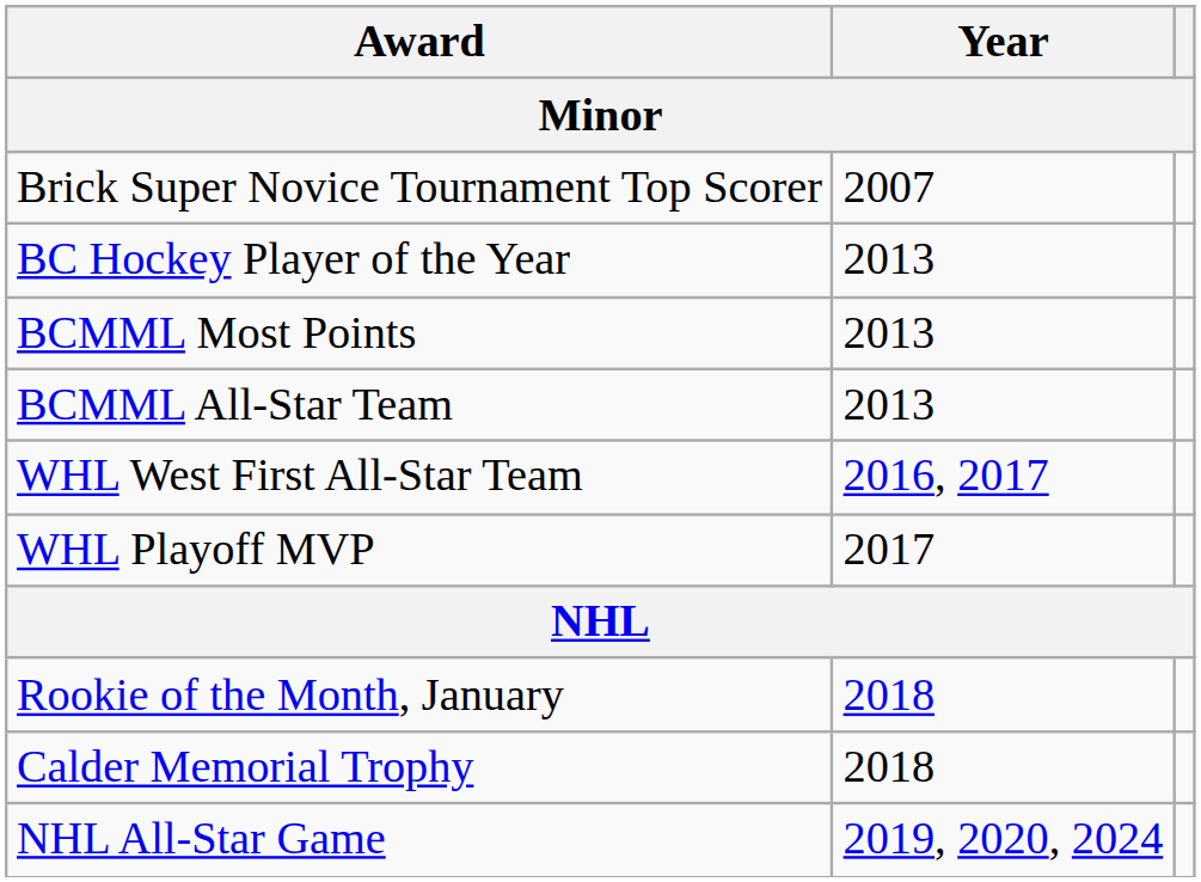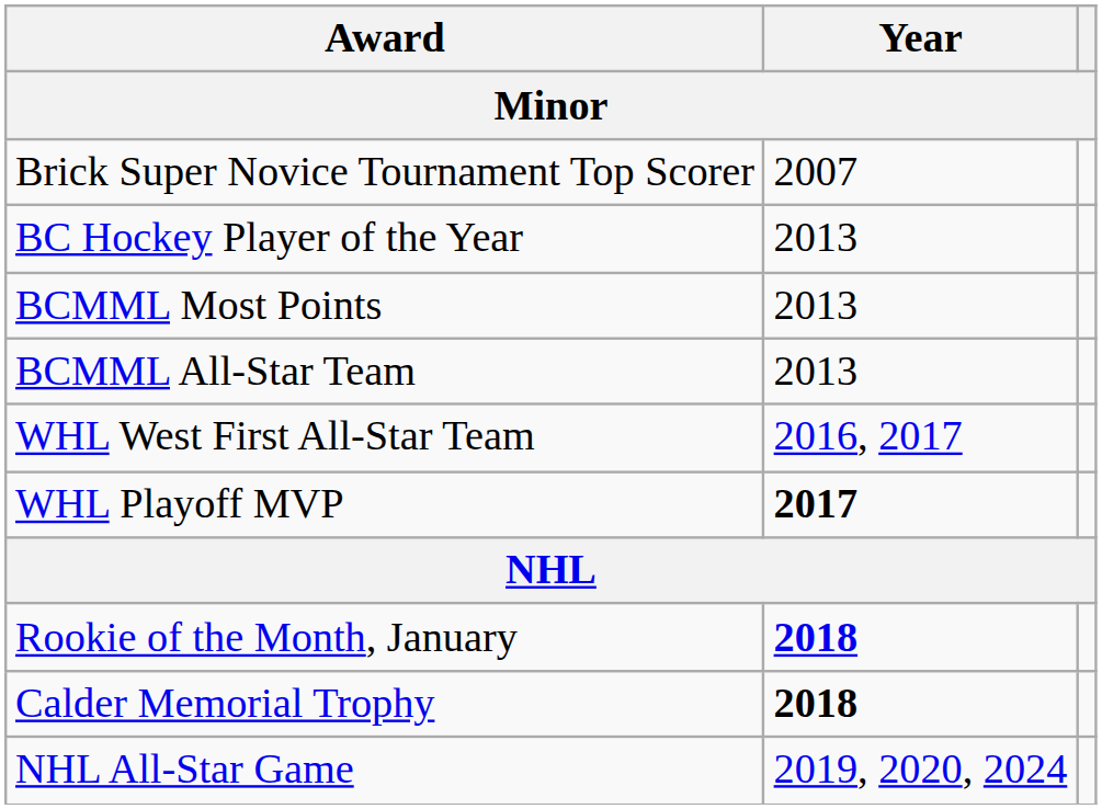WHL Playoff MVP | Year: normal -> bold
Rookie of the Month, January | Year: normal -> bold
Calder Memorial Trophy | Year: normal -> bold
